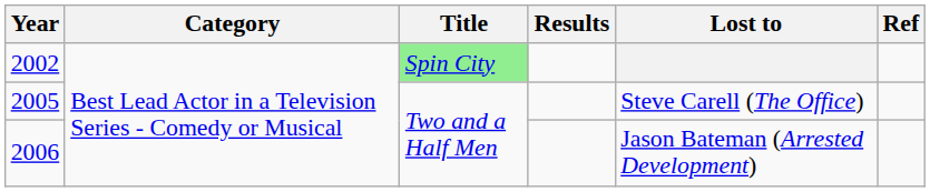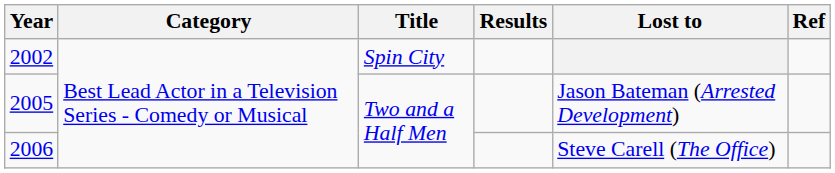2002 | Title: lightgreen background -> no background
2005 | Lost to: Steve Carell (The Office) -> Jason Bateman (Arrested Development)
2006 | Lost to: Jason Bateman (Arrested Development) -> Steve Carell (The Office)
